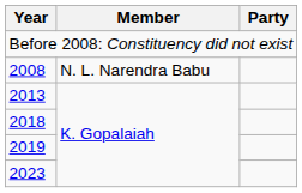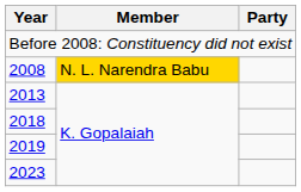2008 | Member: no background -> gold background
